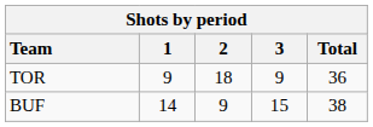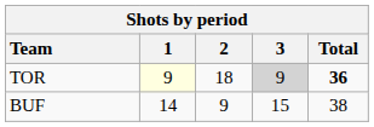TOR | 1: no background -> lightyellow background
TOR | 3: no background -> lightgrey background
TOR | Total: normal -> bold
